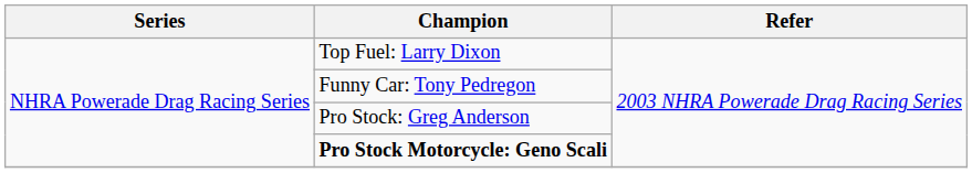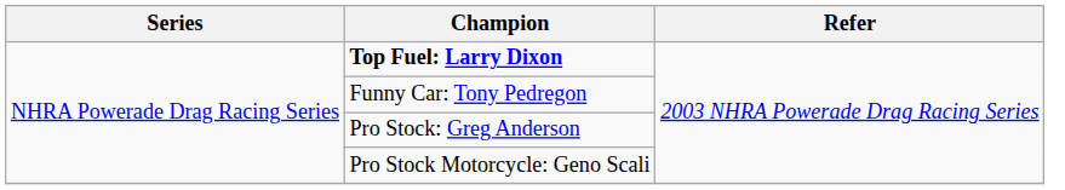Top Fuel: Larry Dixon | Champion: normal -> bold
Pro Stock Motorcycle: Geno Scali | Champion: bold -> normal
